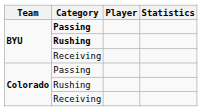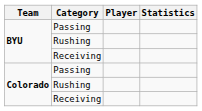BYU / Passing | Category: bold -> normal
BYU / Rushing | Category: bold -> normal
